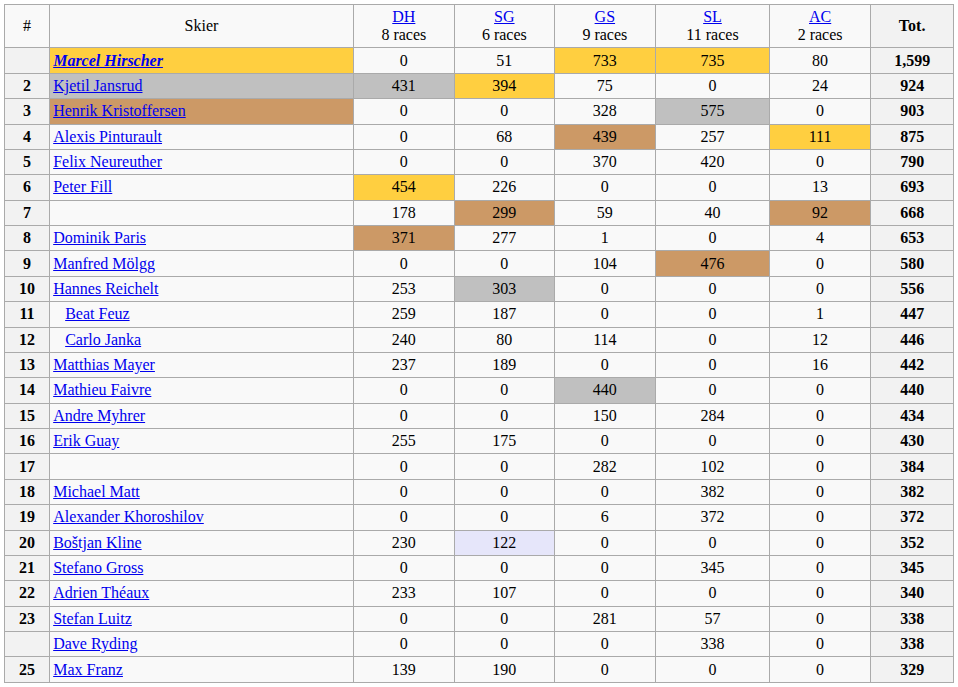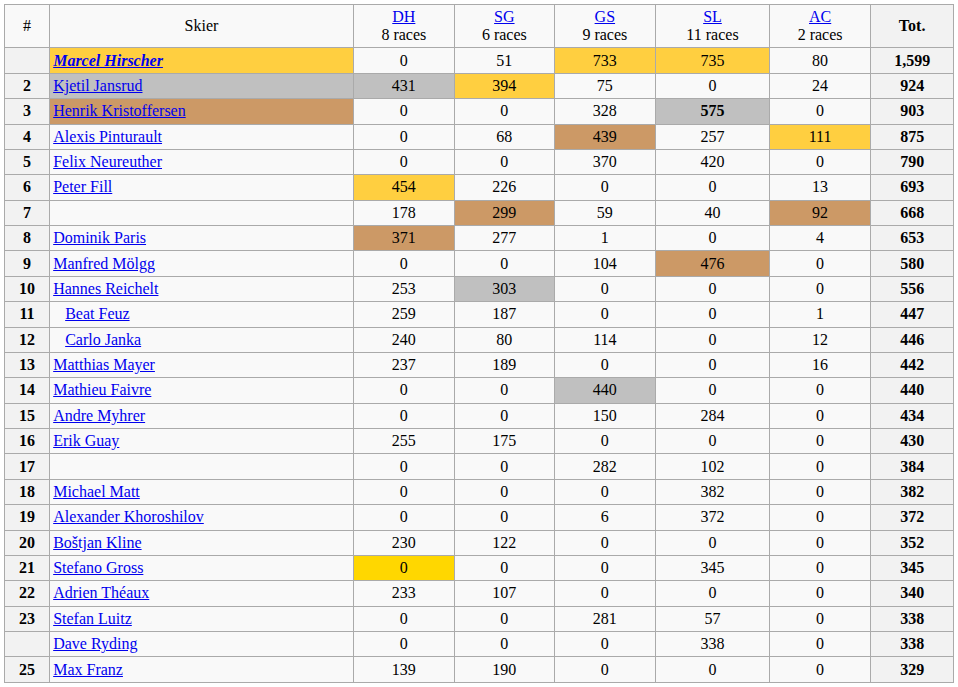Henrik Kristoffersen | column 6: normal -> bold
Boštjan Kline | column 4: lavender background -> no background
Stefano Gross | column 3: no background -> gold background
